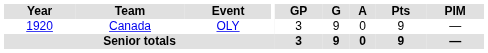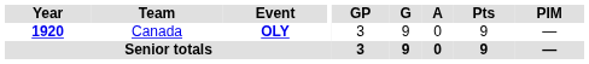Canada | Year: normal -> bold
Canada | Event: normal -> bold
